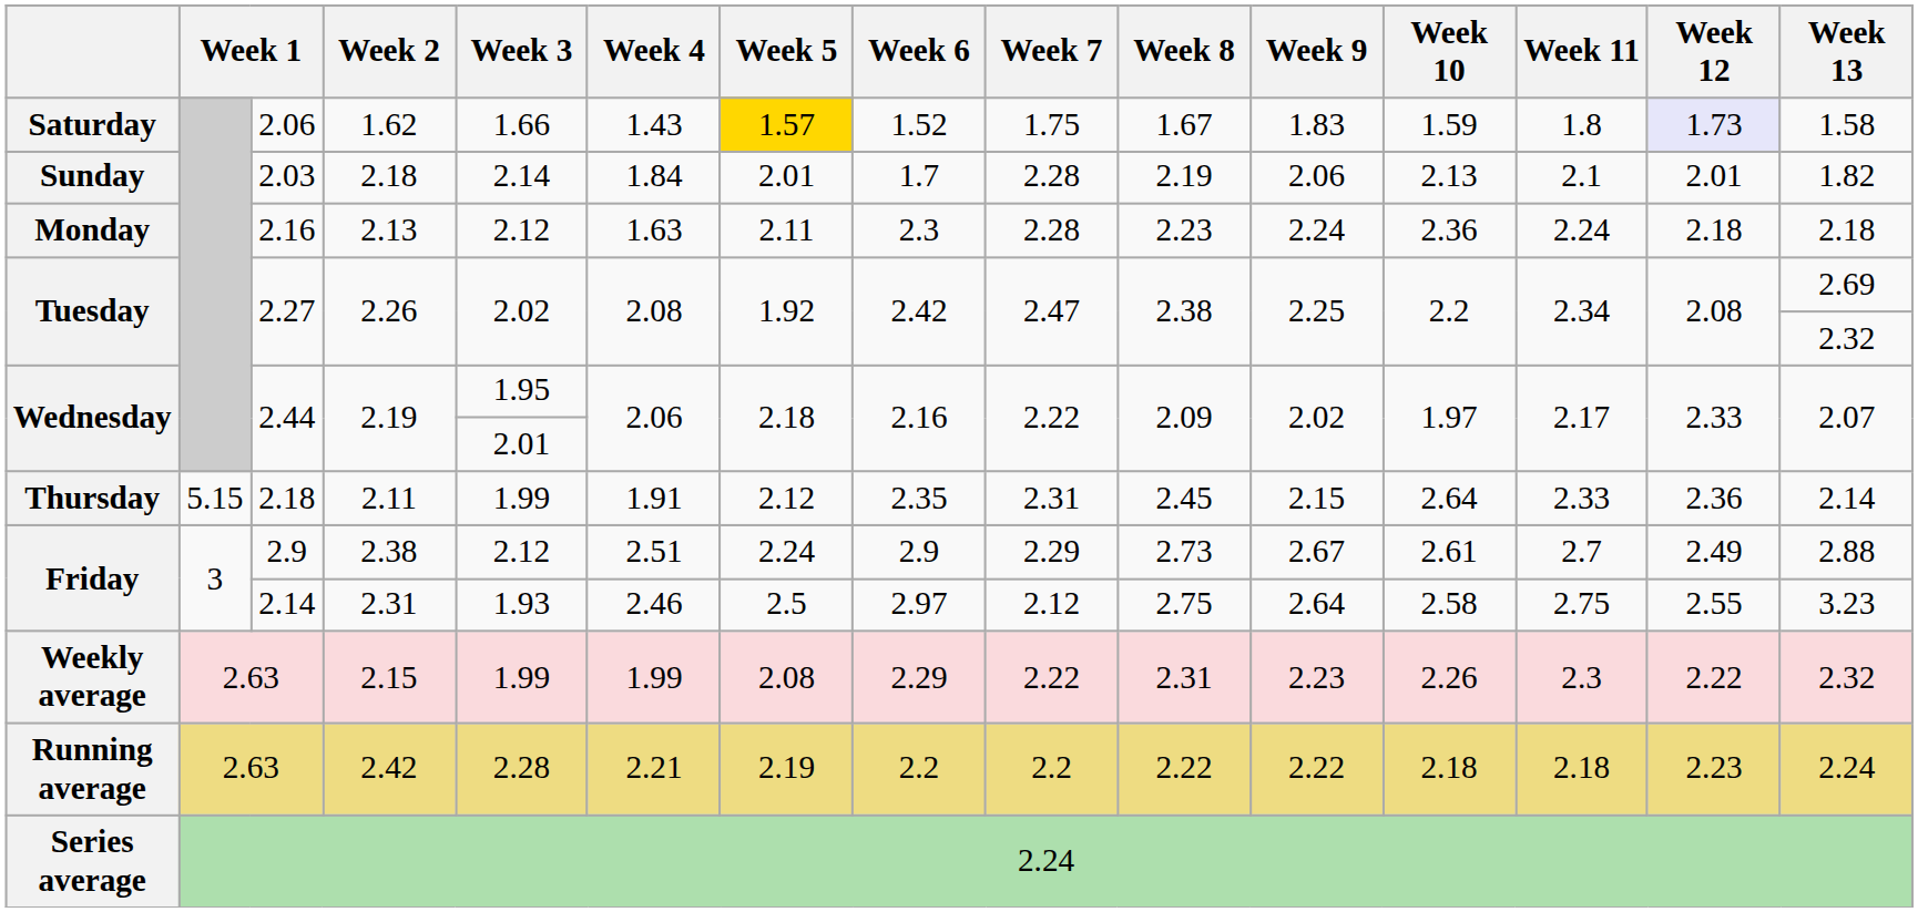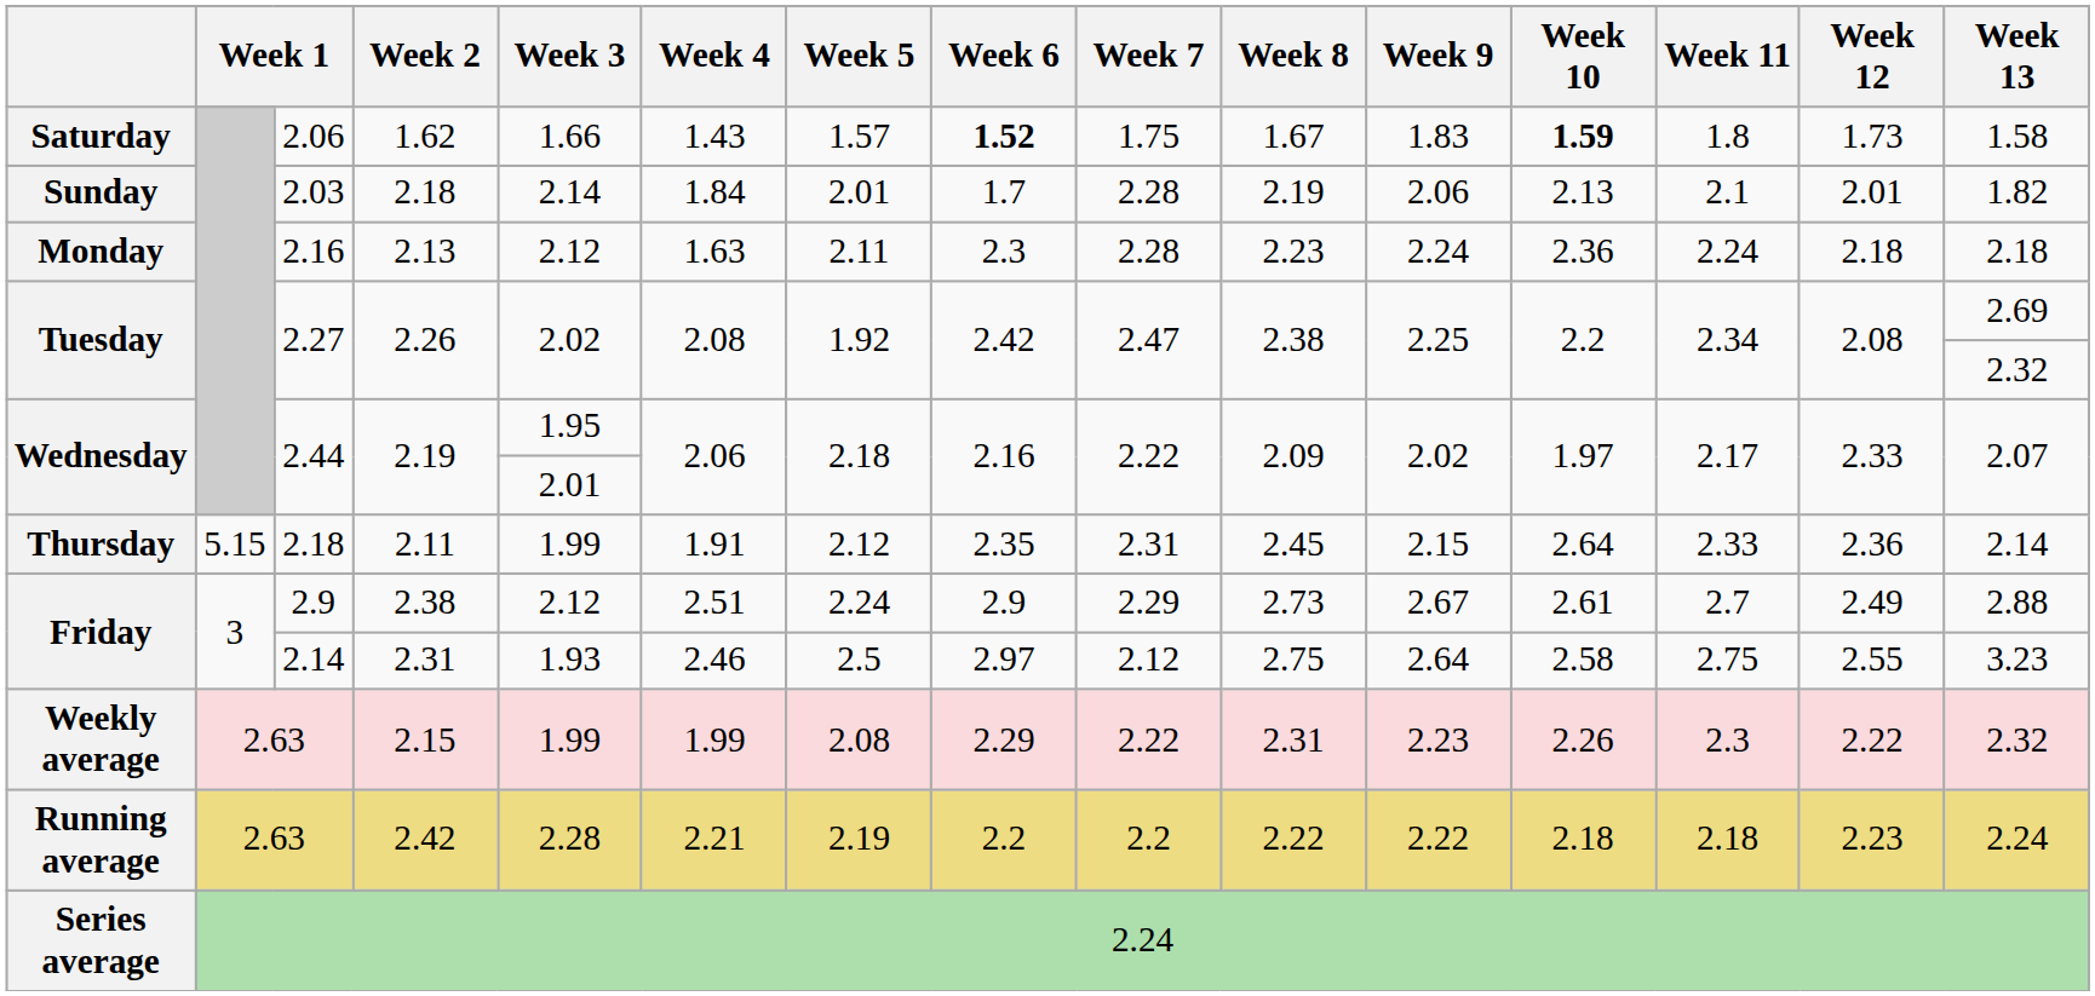1.62 | Week 5: gold background -> no background
1.62 | Week 6: normal -> bold
1.62 | Week 10: normal -> bold
1.62 | Week 12: lavender background -> no background
